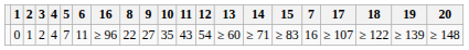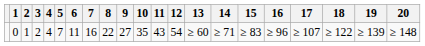columns swapped: 7 <-> 16
